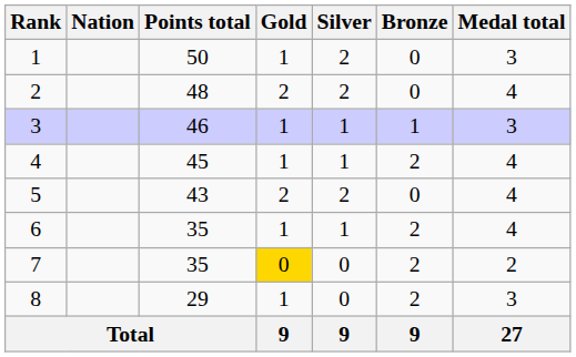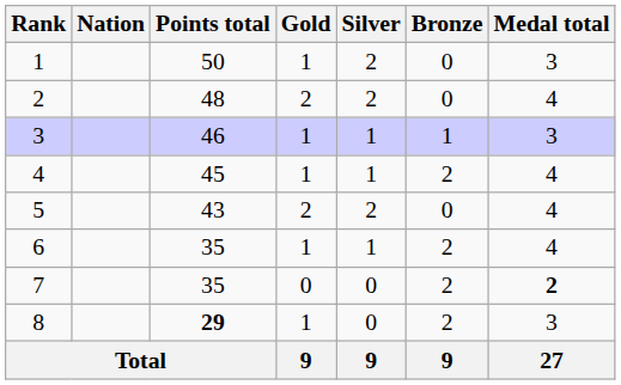7 | Gold: gold background -> no background
7 | Medal total: normal -> bold
8 | Points total: normal -> bold
